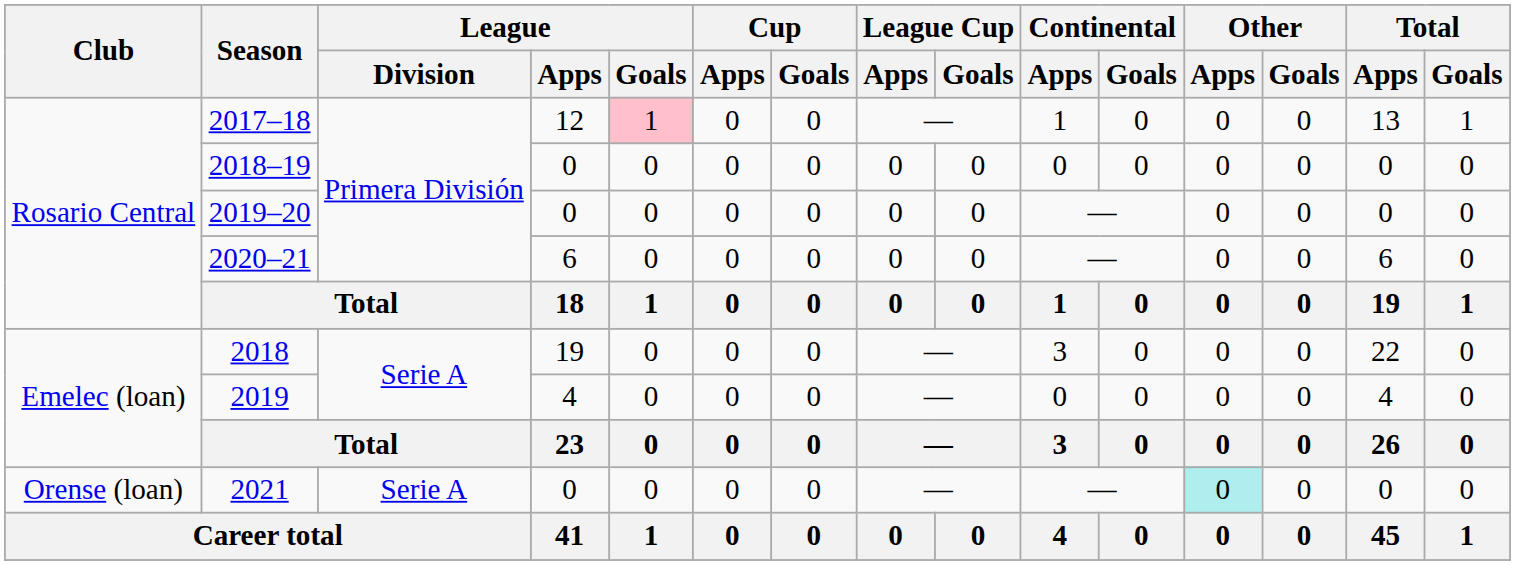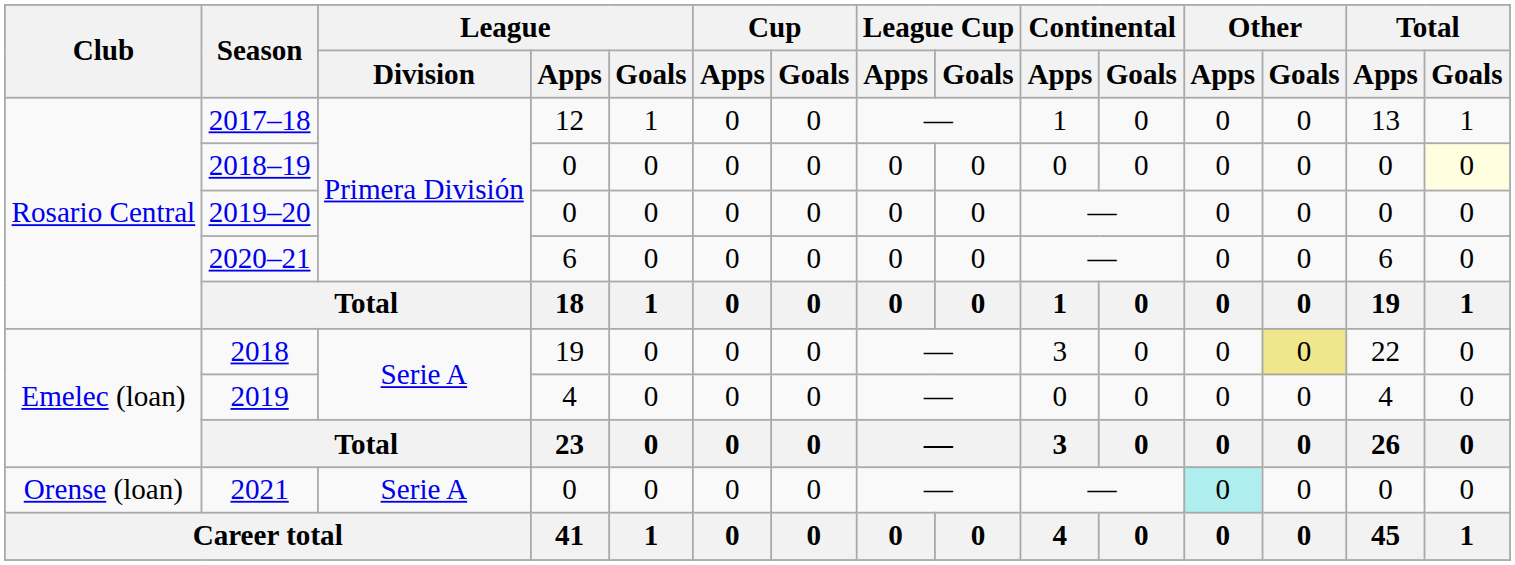2017–18 | League / Goals: pink background -> no background
2018–19 | Total / Goals: no background -> lightyellow background
2018 | Other / Goals: no background -> khaki background
